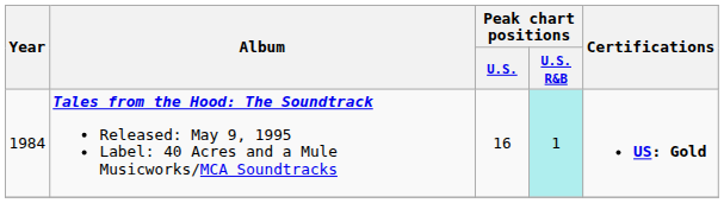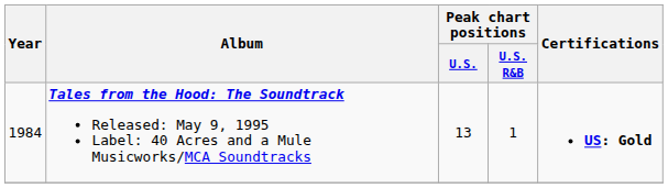row 3 | Peak chart positions / U.S.: 16 -> 13
row 3 | Peak chart positions / U.S. R&B: paleturquoise background -> no background
